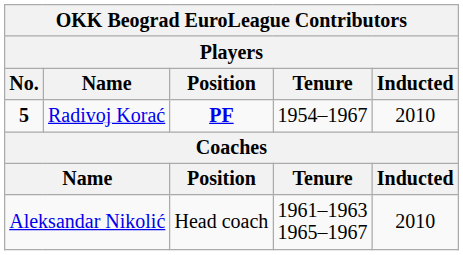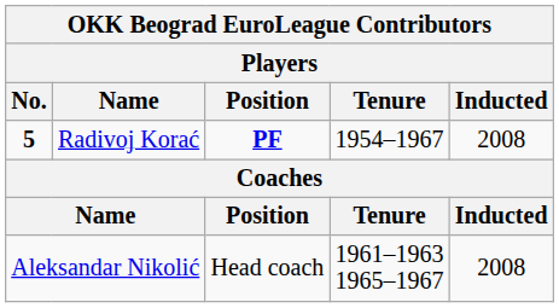5 | Inducted: 2010 -> 2008
Aleksandar Nikolić | Inducted: 2010 -> 2008
